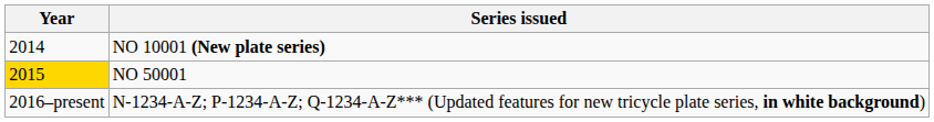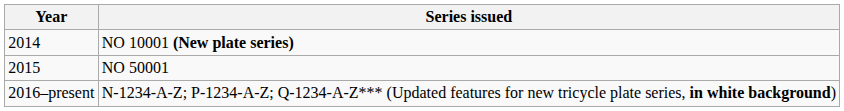NO 50001 | Year: gold background -> no background
